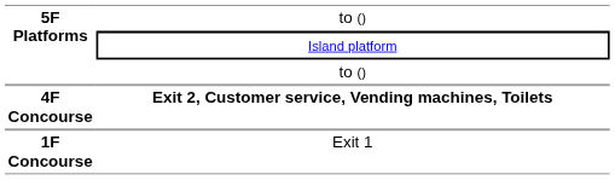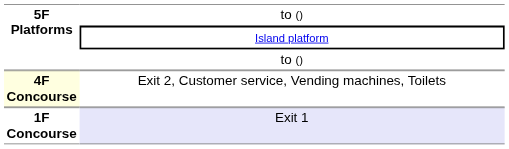Exit 2, Customer service, Vending machines, Toilets | column 1: no background -> lightyellow background
Exit 2, Customer service, Vending machines, Toilets | column 2: bold -> normal
Exit 1 | column 2: no background -> lavender background
